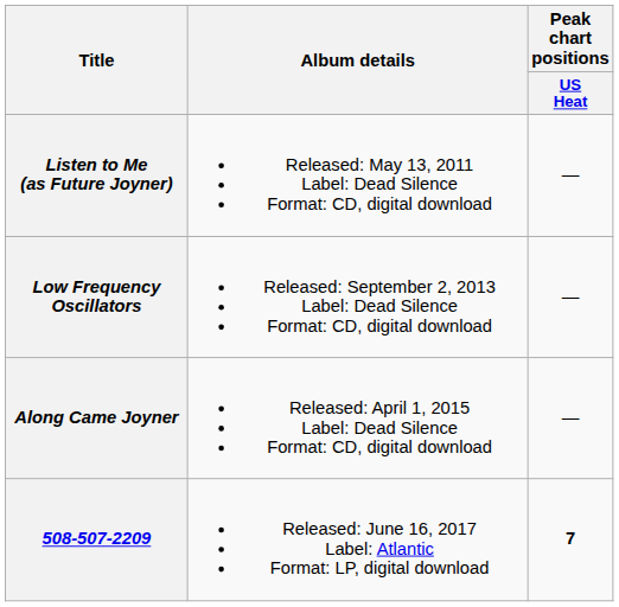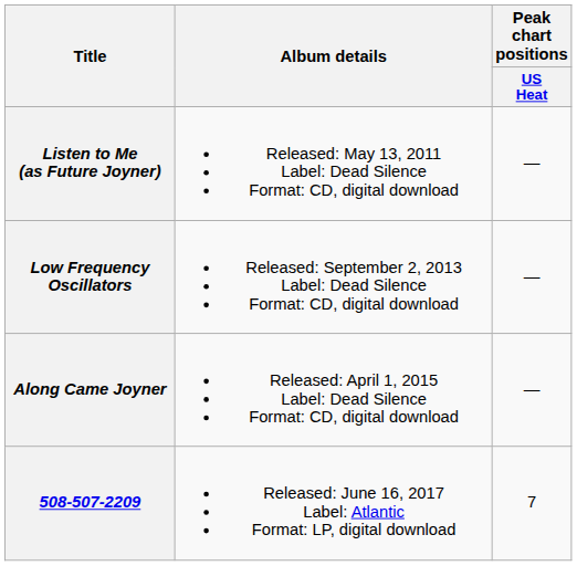508-507-2209 | Peak chart positions / US Heat: bold -> normal
